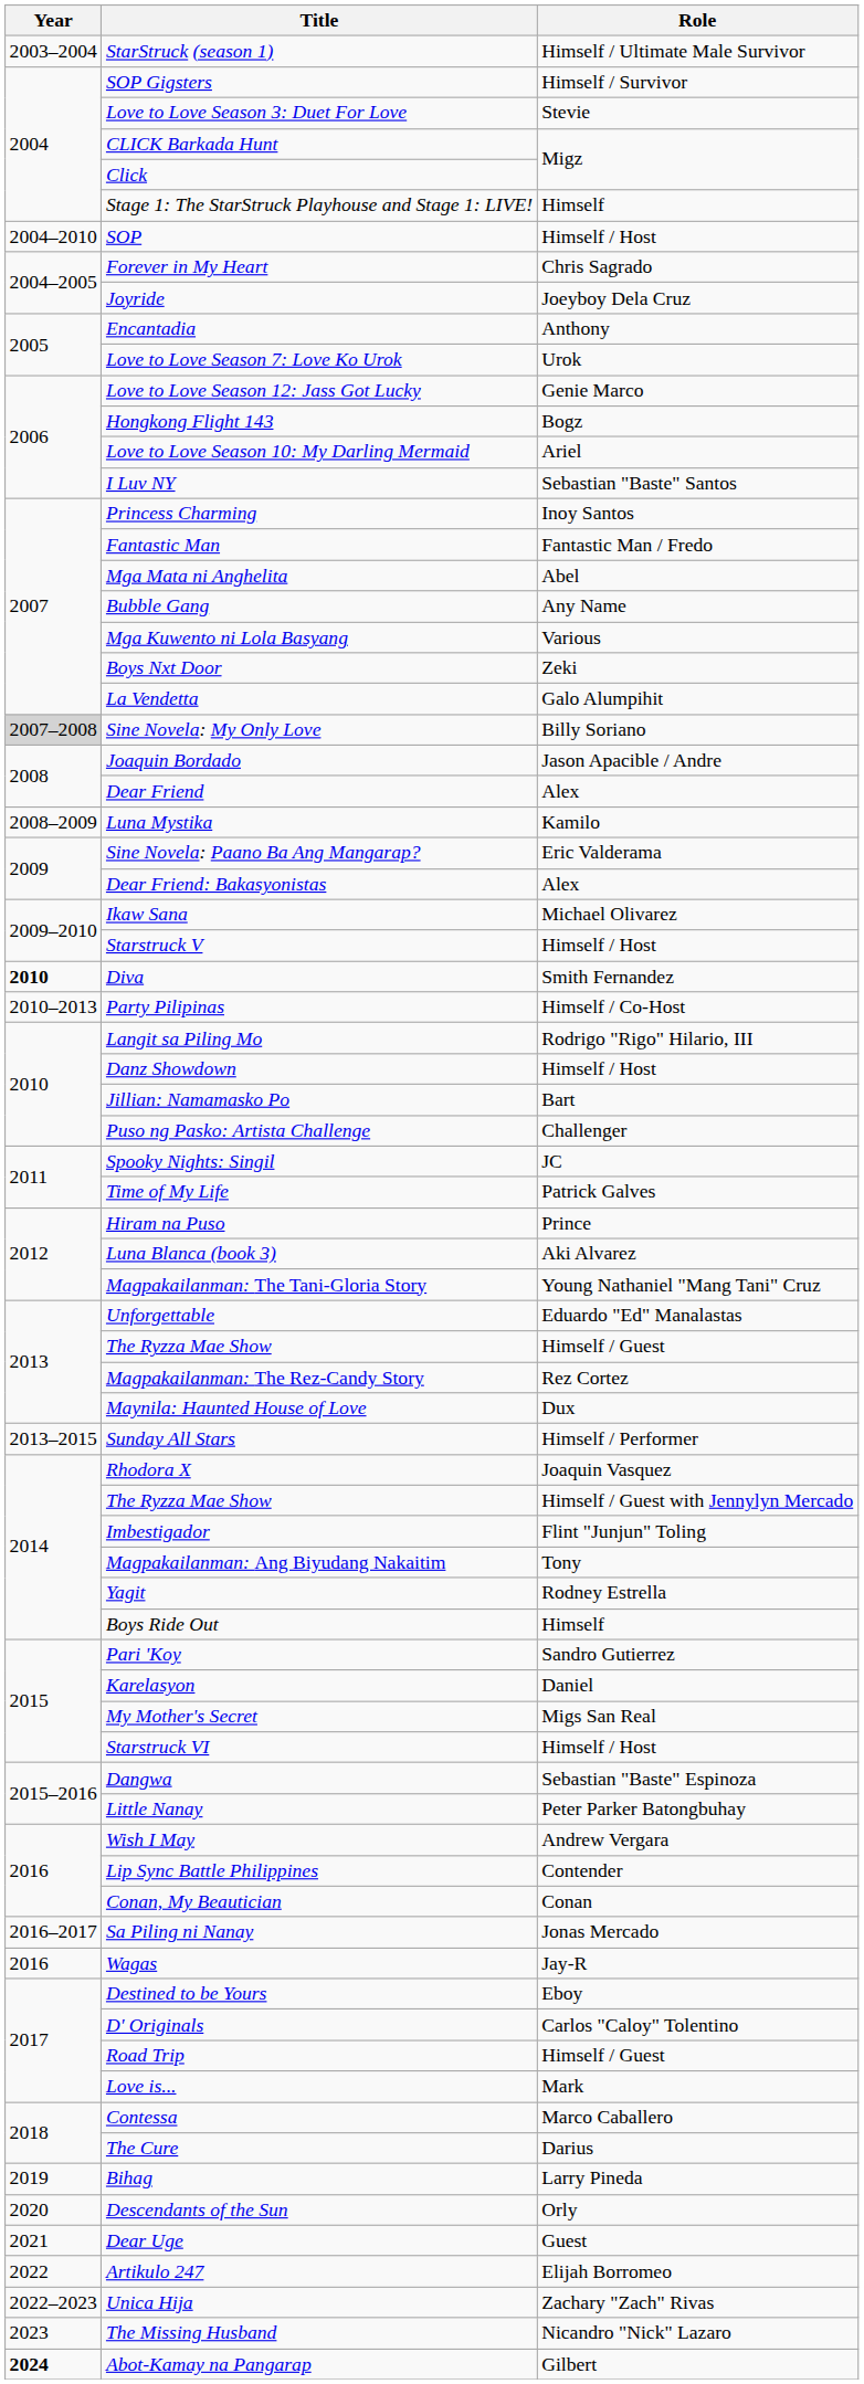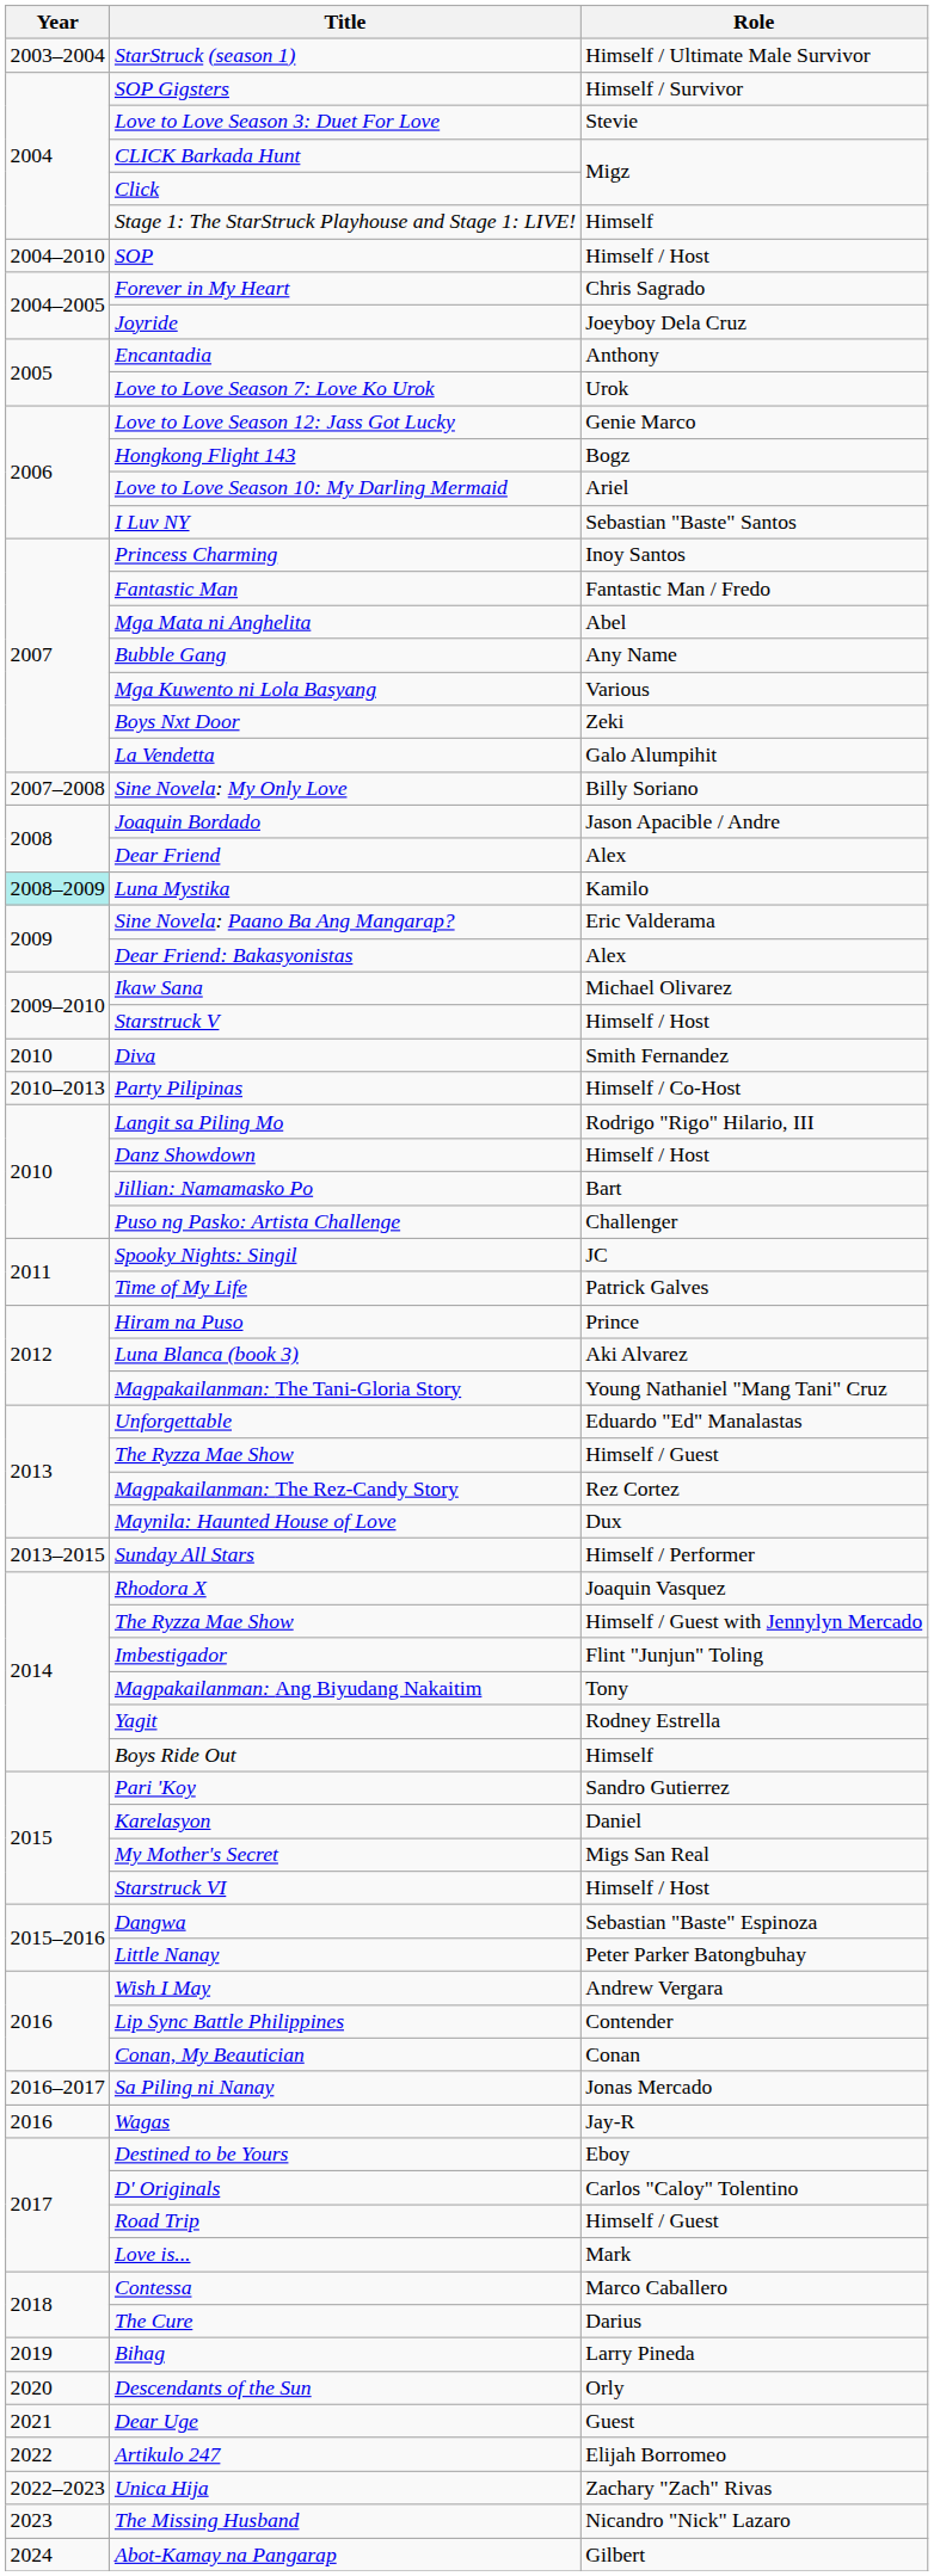Sine Novela: My Only Love | Year: lightgrey background -> no background
Luna Mystika | Year: no background -> paleturquoise background
Diva | Year: bold -> normal
Abot-Kamay na Pangarap | Year: bold -> normal
